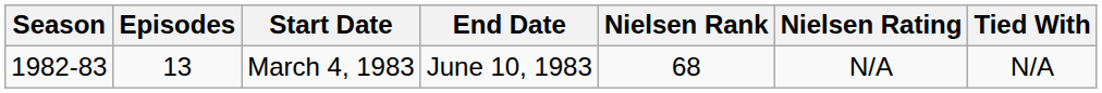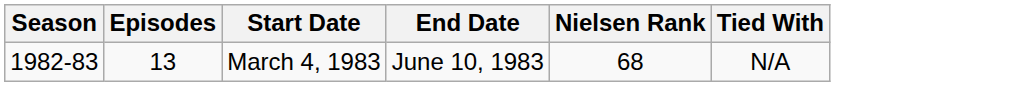- column: Nielsen Rating | N/A
